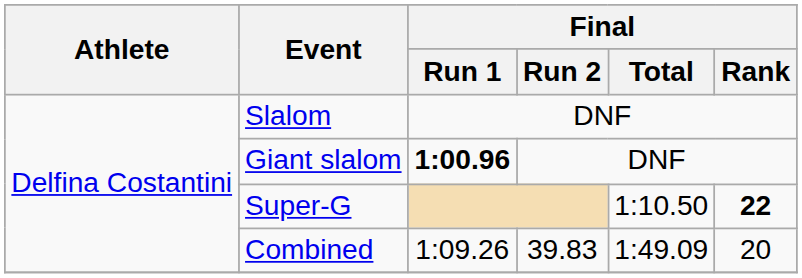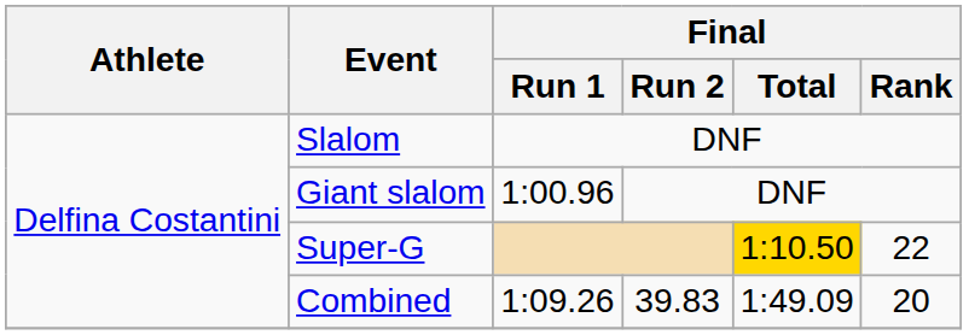Giant slalom | Final / Run 1: bold -> normal
Super-G | Final / Total: no background -> gold background
Super-G | Final / Rank: bold -> normal
